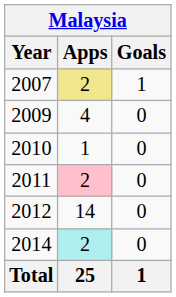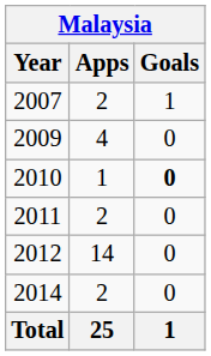2007 | Apps: khaki background -> no background
2010 | Goals: normal -> bold
2011 | Apps: pink background -> no background
2014 | Apps: paleturquoise background -> no background
